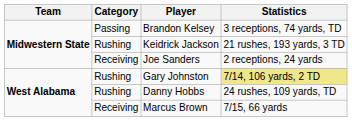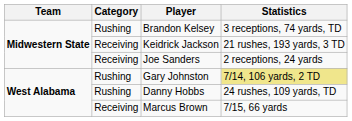Brandon Kelsey | Category: Passing -> Rushing
Keidrick Jackson | Category: Rushing -> Receiving
